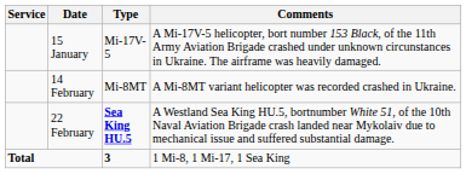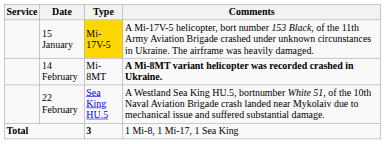15 January | Type: no background -> gold background
14 February | Comments: normal -> bold
22 February | Type: bold -> normal
